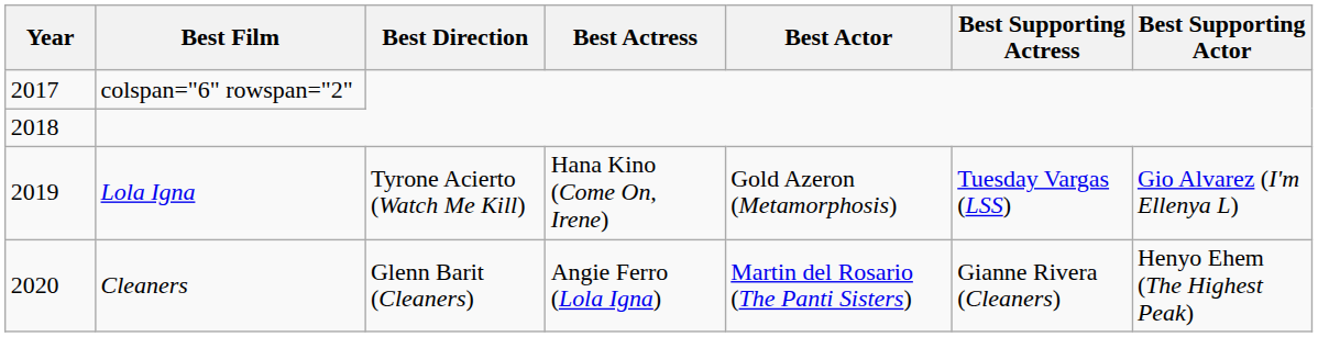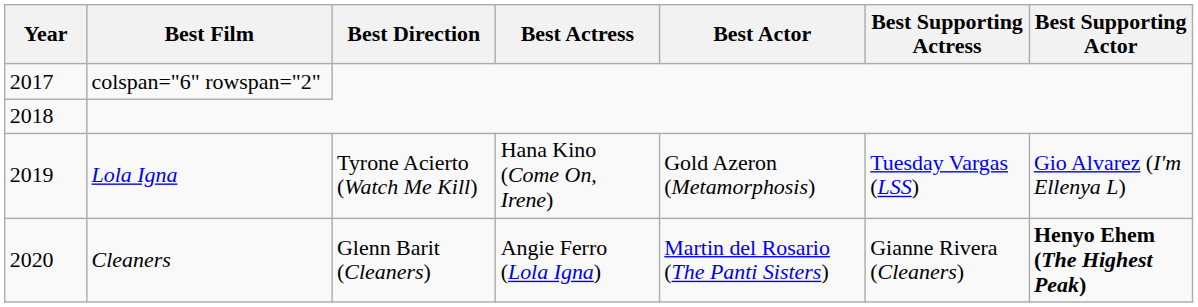Cleaners | Best Supporting Actor: normal -> bold
